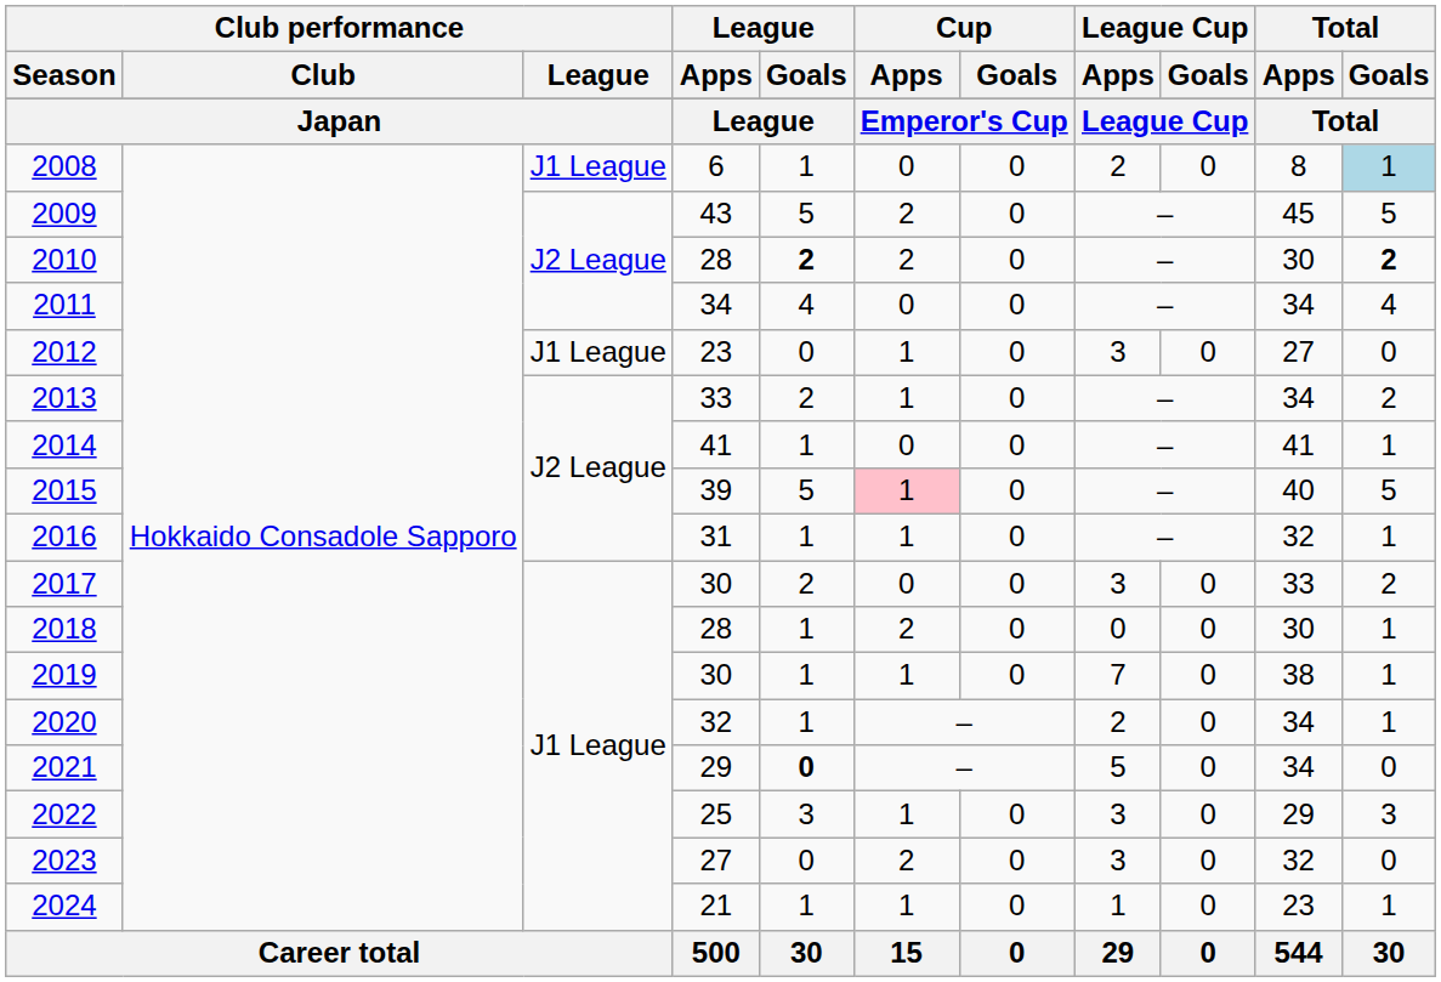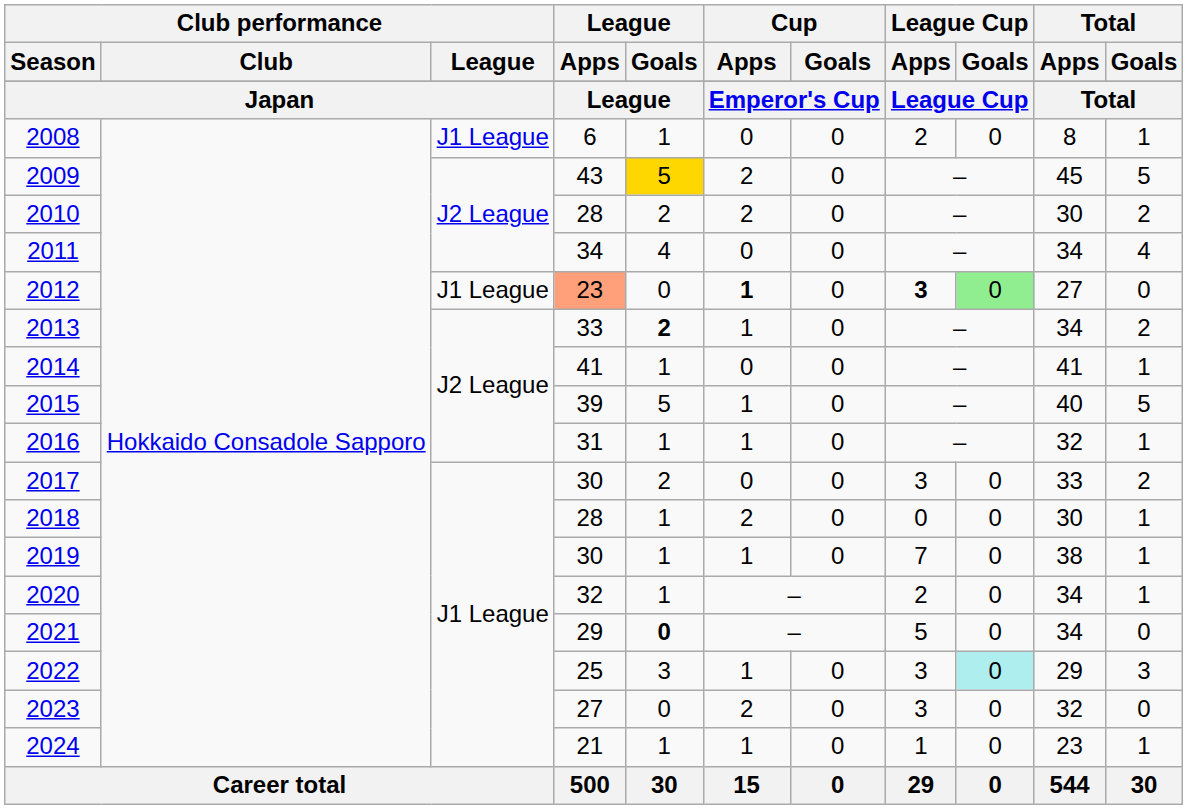2008 | Total / Goals: lightblue background -> no background
2009 | League / Goals: no background -> gold background
2010 | League / Goals: bold -> normal
2010 | Total / Goals: bold -> normal
2012 | League / Apps: no background -> lightsalmon background
2012 | Cup / Apps: normal -> bold
2012 | League Cup / Apps: normal -> bold
2012 | League Cup / Goals: no background -> lightgreen background
2013 | League / Goals: normal -> bold
2015 | Cup / Apps: pink background -> no background
2022 | League Cup / Goals: no background -> paleturquoise background
